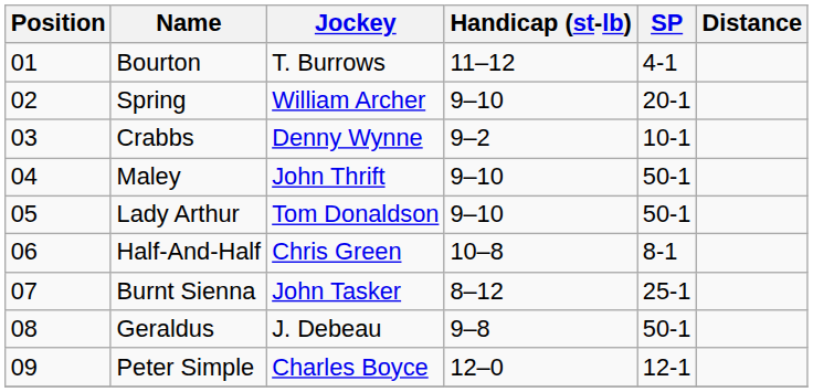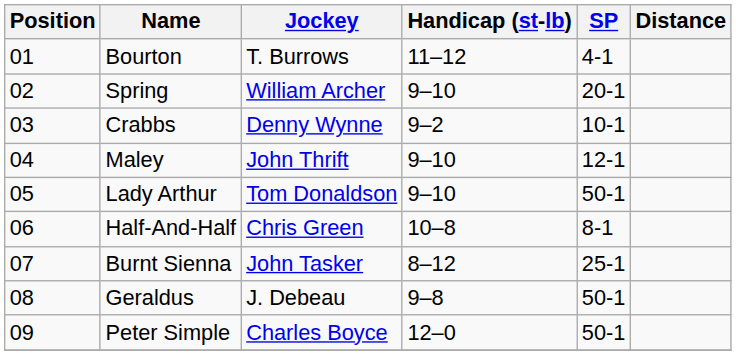Maley | SP: 50-1 -> 12-1
Peter Simple | SP: 12-1 -> 50-1
